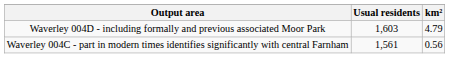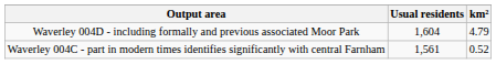row 2 | Usual residents: 1,603 -> 1,604
row 3 | km²: 0.56 -> 0.52
